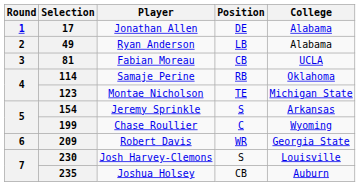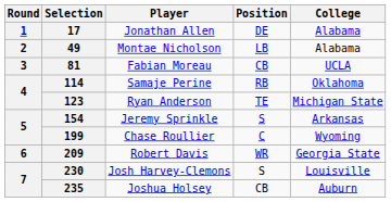49 | Player: Ryan Anderson -> Montae Nicholson
123 | Player: Montae Nicholson -> Ryan Anderson
